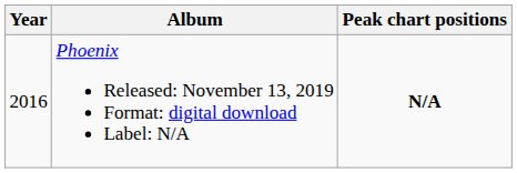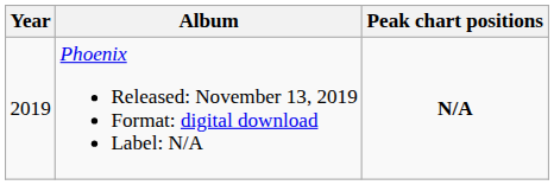row 2 | Year: 2016 -> 2019
